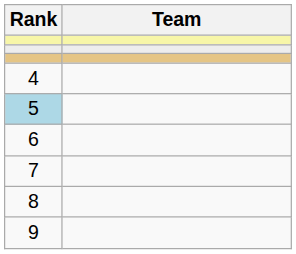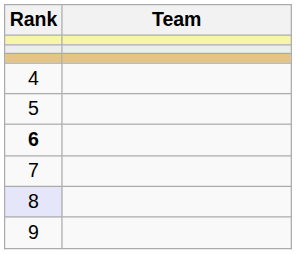row 6 | Rank: lightblue background -> no background
row 7 | Rank: normal -> bold
row 9 | Rank: no background -> lavender background
